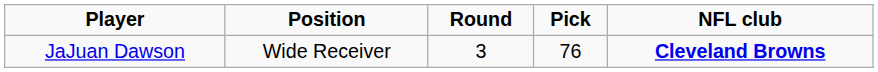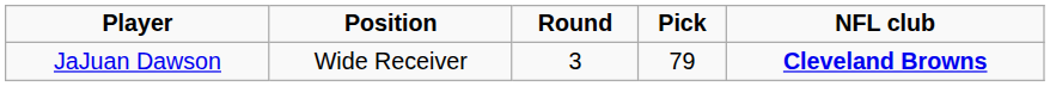JaJuan Dawson | Pick: 76 -> 79
